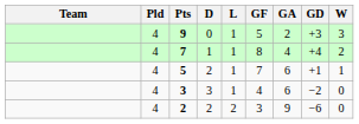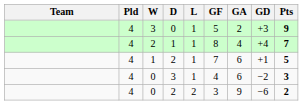columns swapped: W <-> Pts
